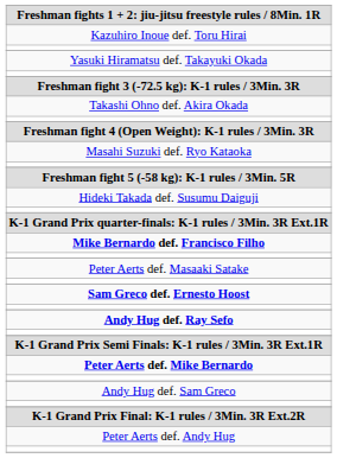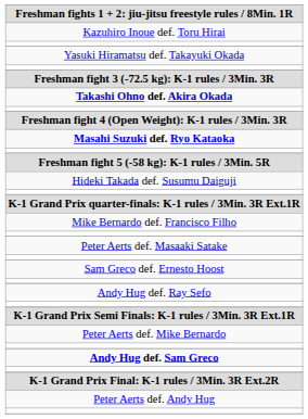Takashi Ohno def. Akira Okada | column 1: normal -> bold
Masahi Suzuki def. Ryo Kataoka | column 1: normal -> bold
Mike Bernardo def. Francisco Filho | column 1: bold -> normal
Sam Greco def. Ernesto Hoost | column 1: bold -> normal
Andy Hug def. Ray Sefo | column 1: bold -> normal
Peter Aerts def. Mike Bernardo | column 1: bold -> normal
Andy Hug def. Sam Greco | column 1: normal -> bold
